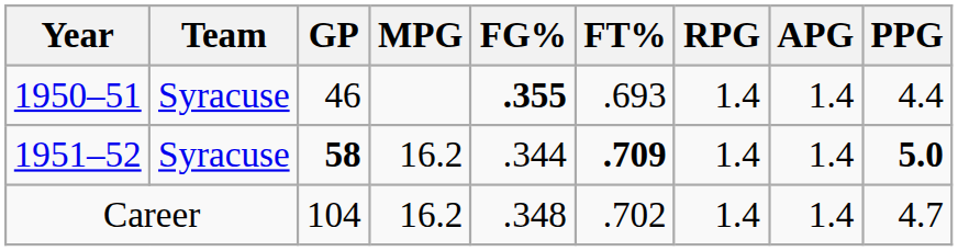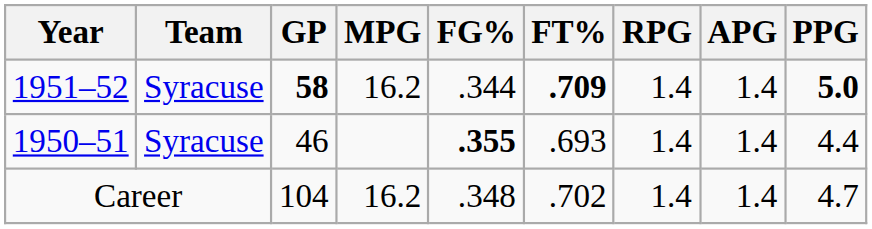rows swapped: 1950–51 <-> 1951–52
